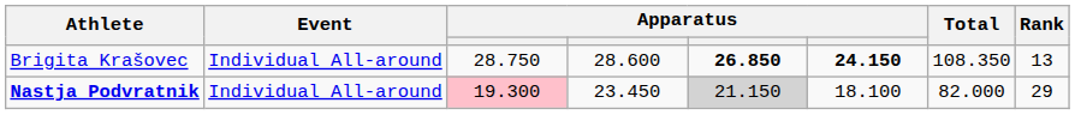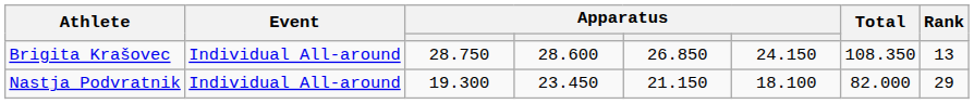row 3 | column 5: bold -> normal
row 3 | column 6: bold -> normal
row 4 | Athlete: bold -> normal
row 4 | column 3: pink background -> no background
row 4 | column 5: lightgrey background -> no background
